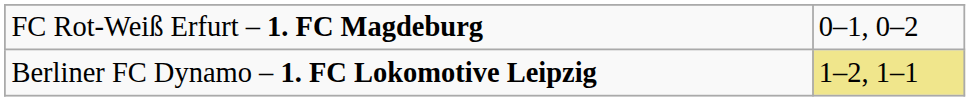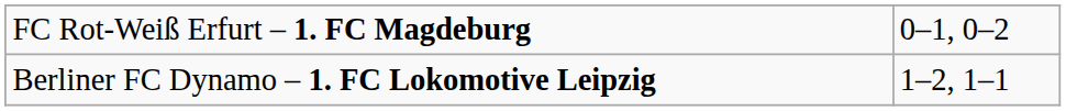Berliner FC Dynamo – 1. FC Lokomotive Leipzig | column 2: khaki background -> no background
